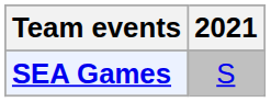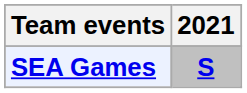SEA Games | 2021: normal -> bold
